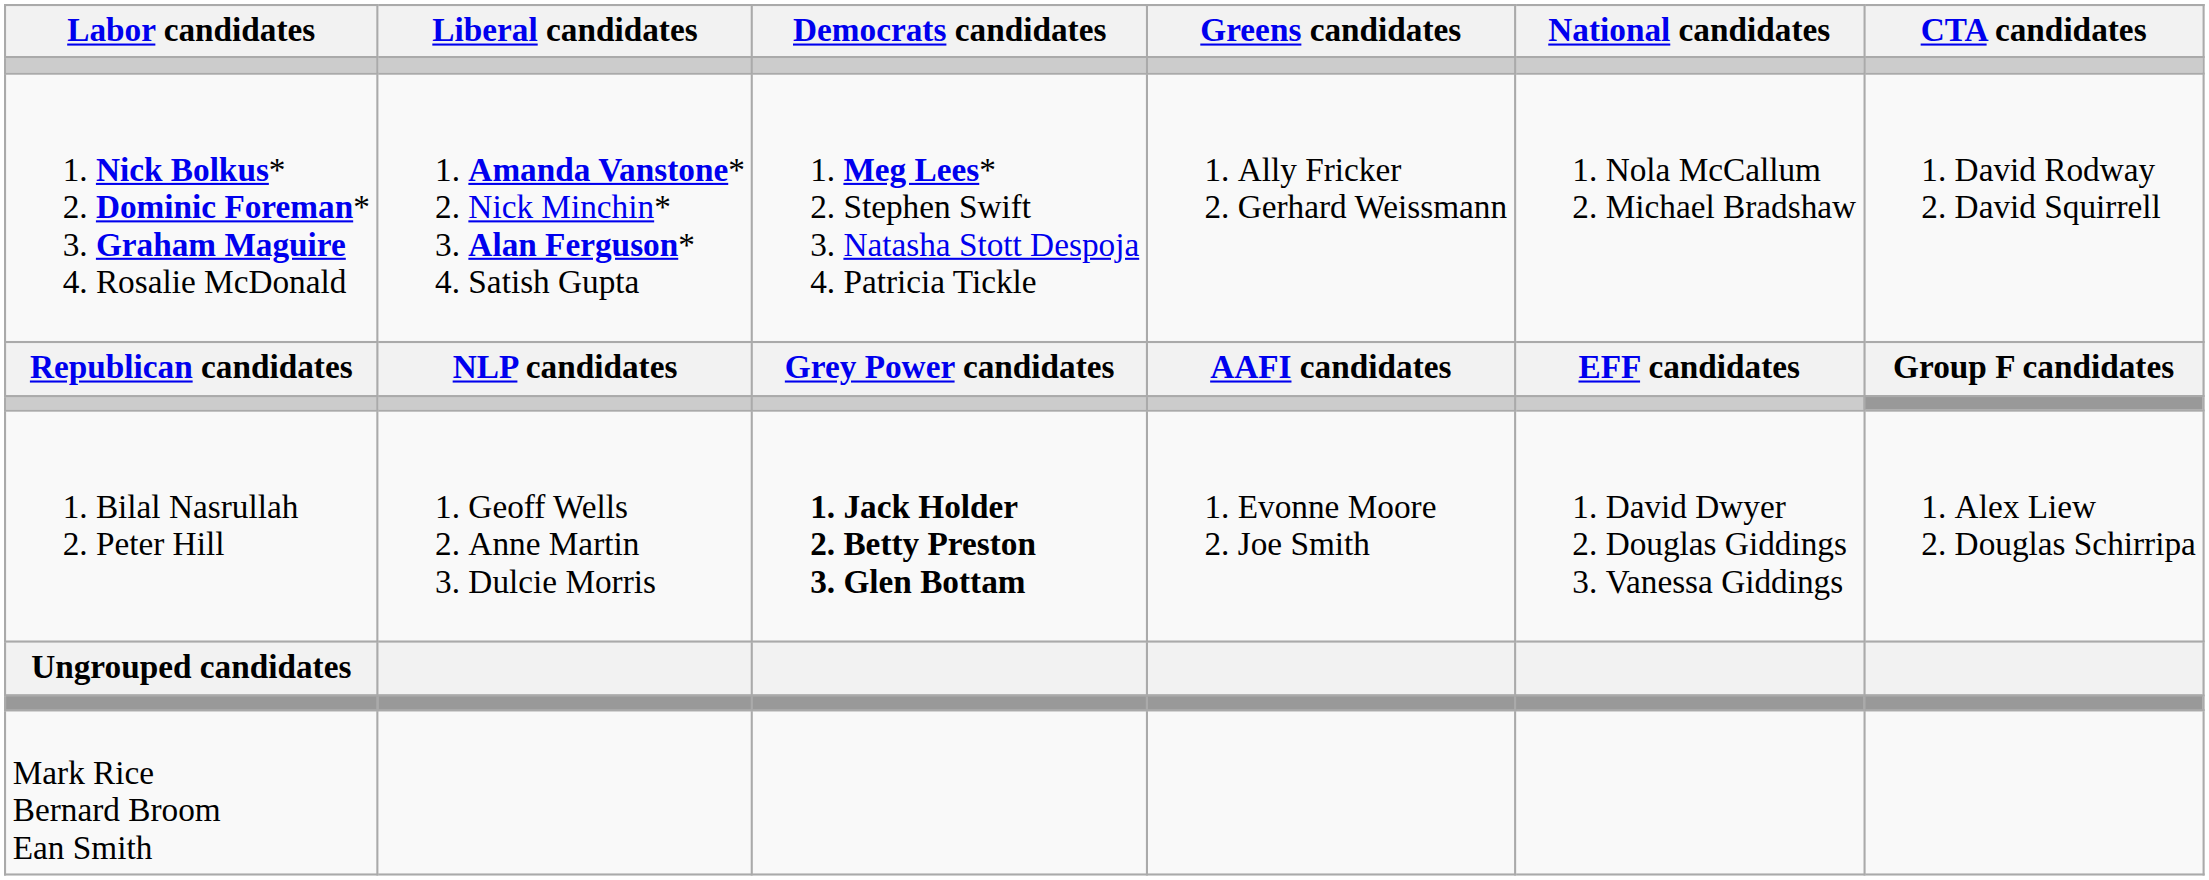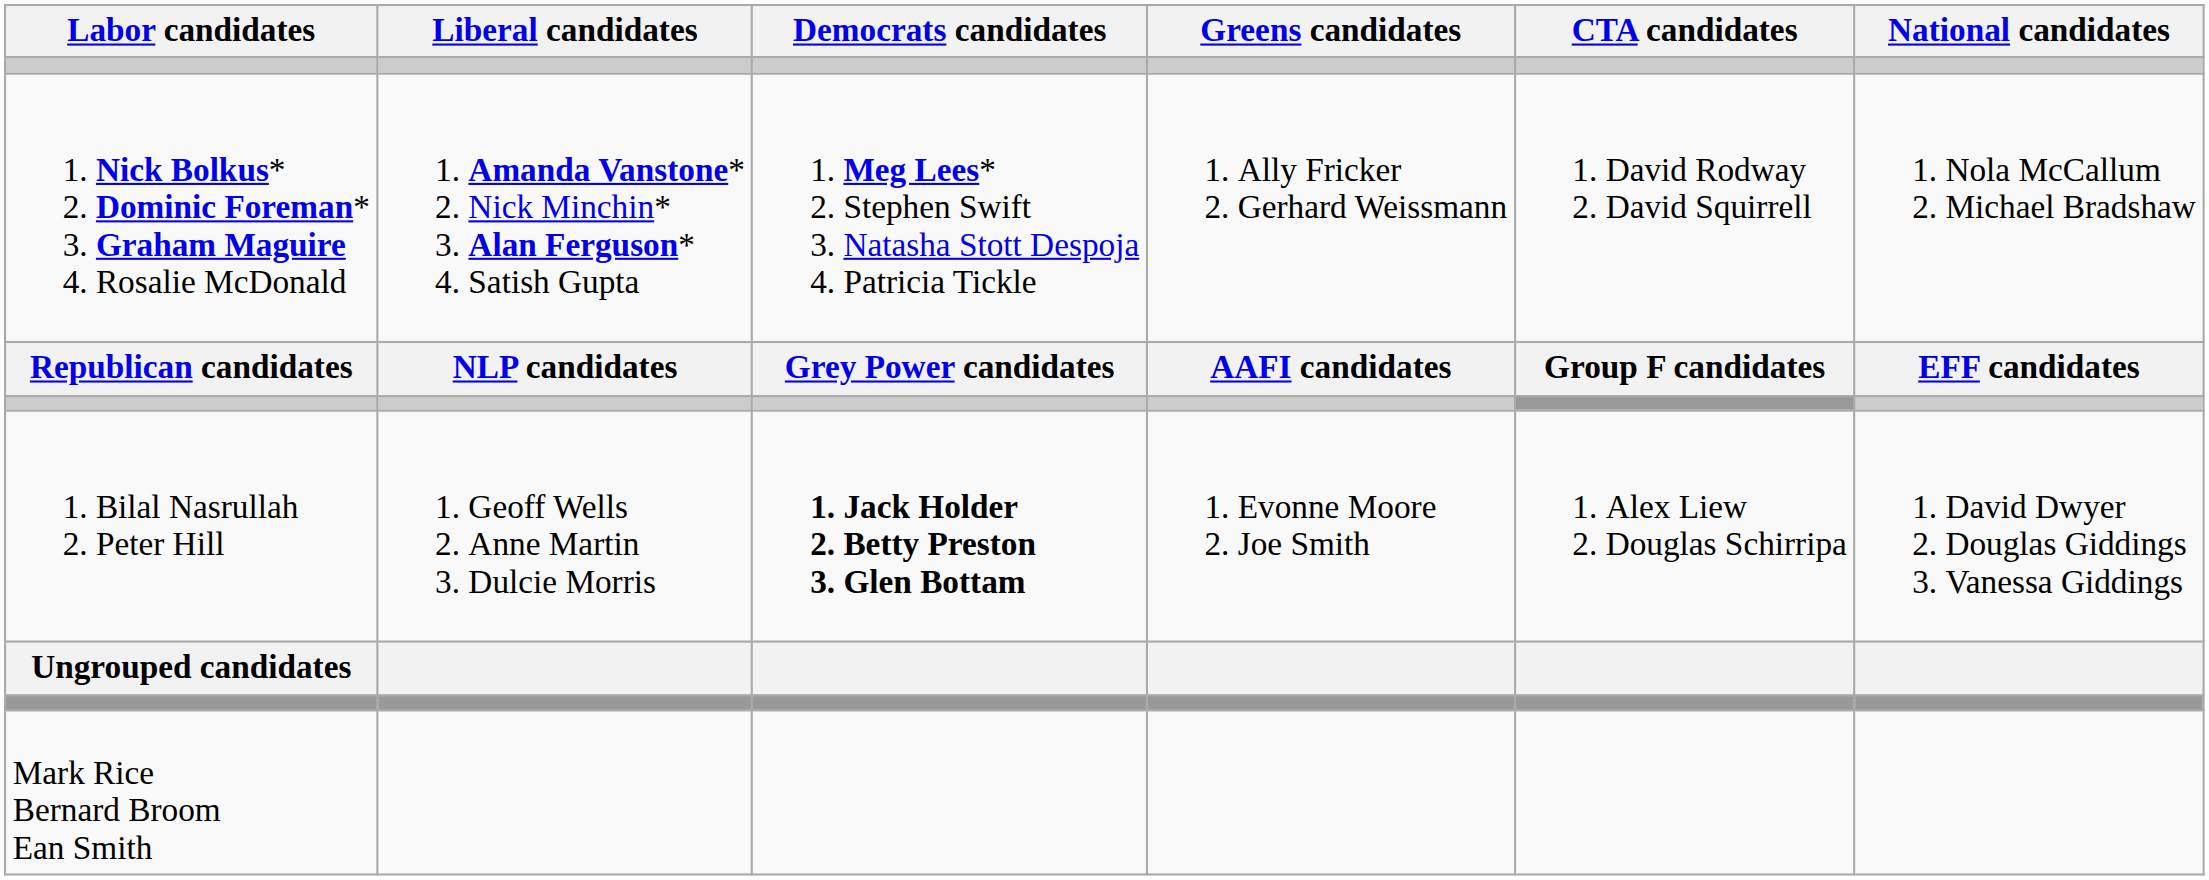columns swapped: National candidates <-> CTA candidates
